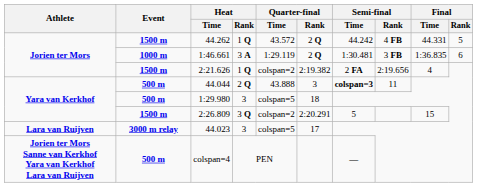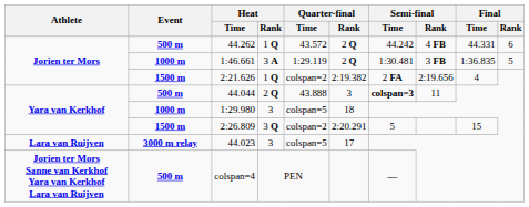44.262 | Event: 1500 m -> 500 m
44.262 | Final / Rank: 5 -> 6
1:46.661 | Final / Rank: 6 -> 5
1:29.980 | Event: 500 m -> 1000 m
